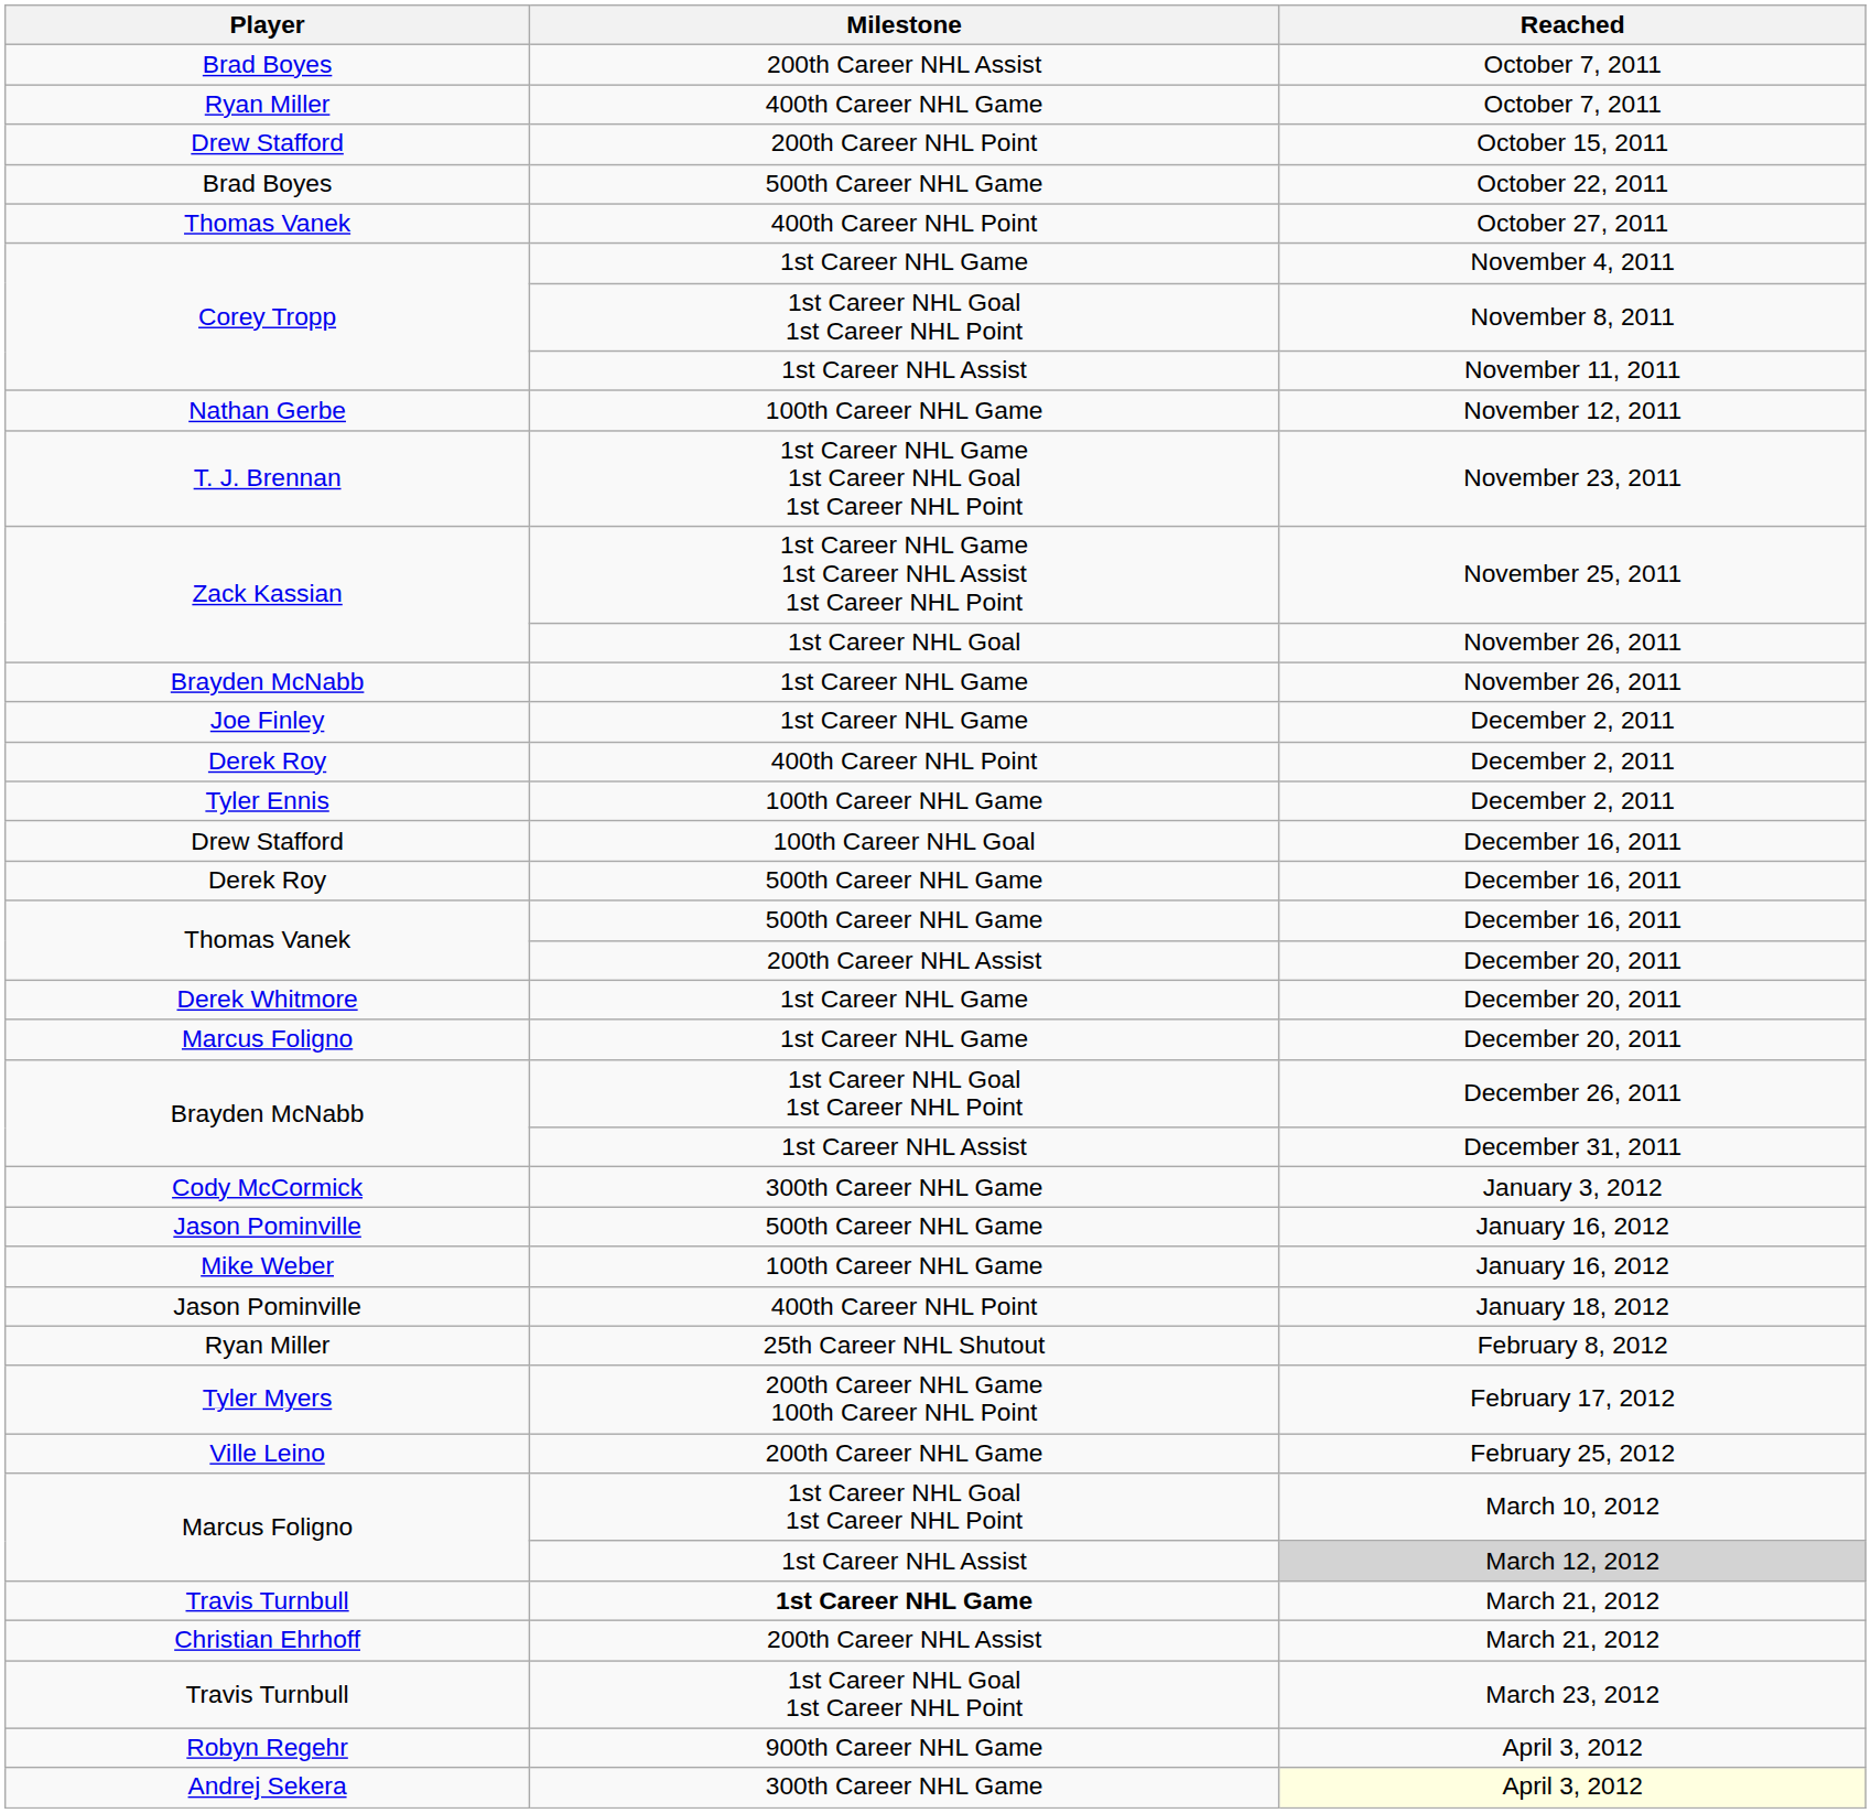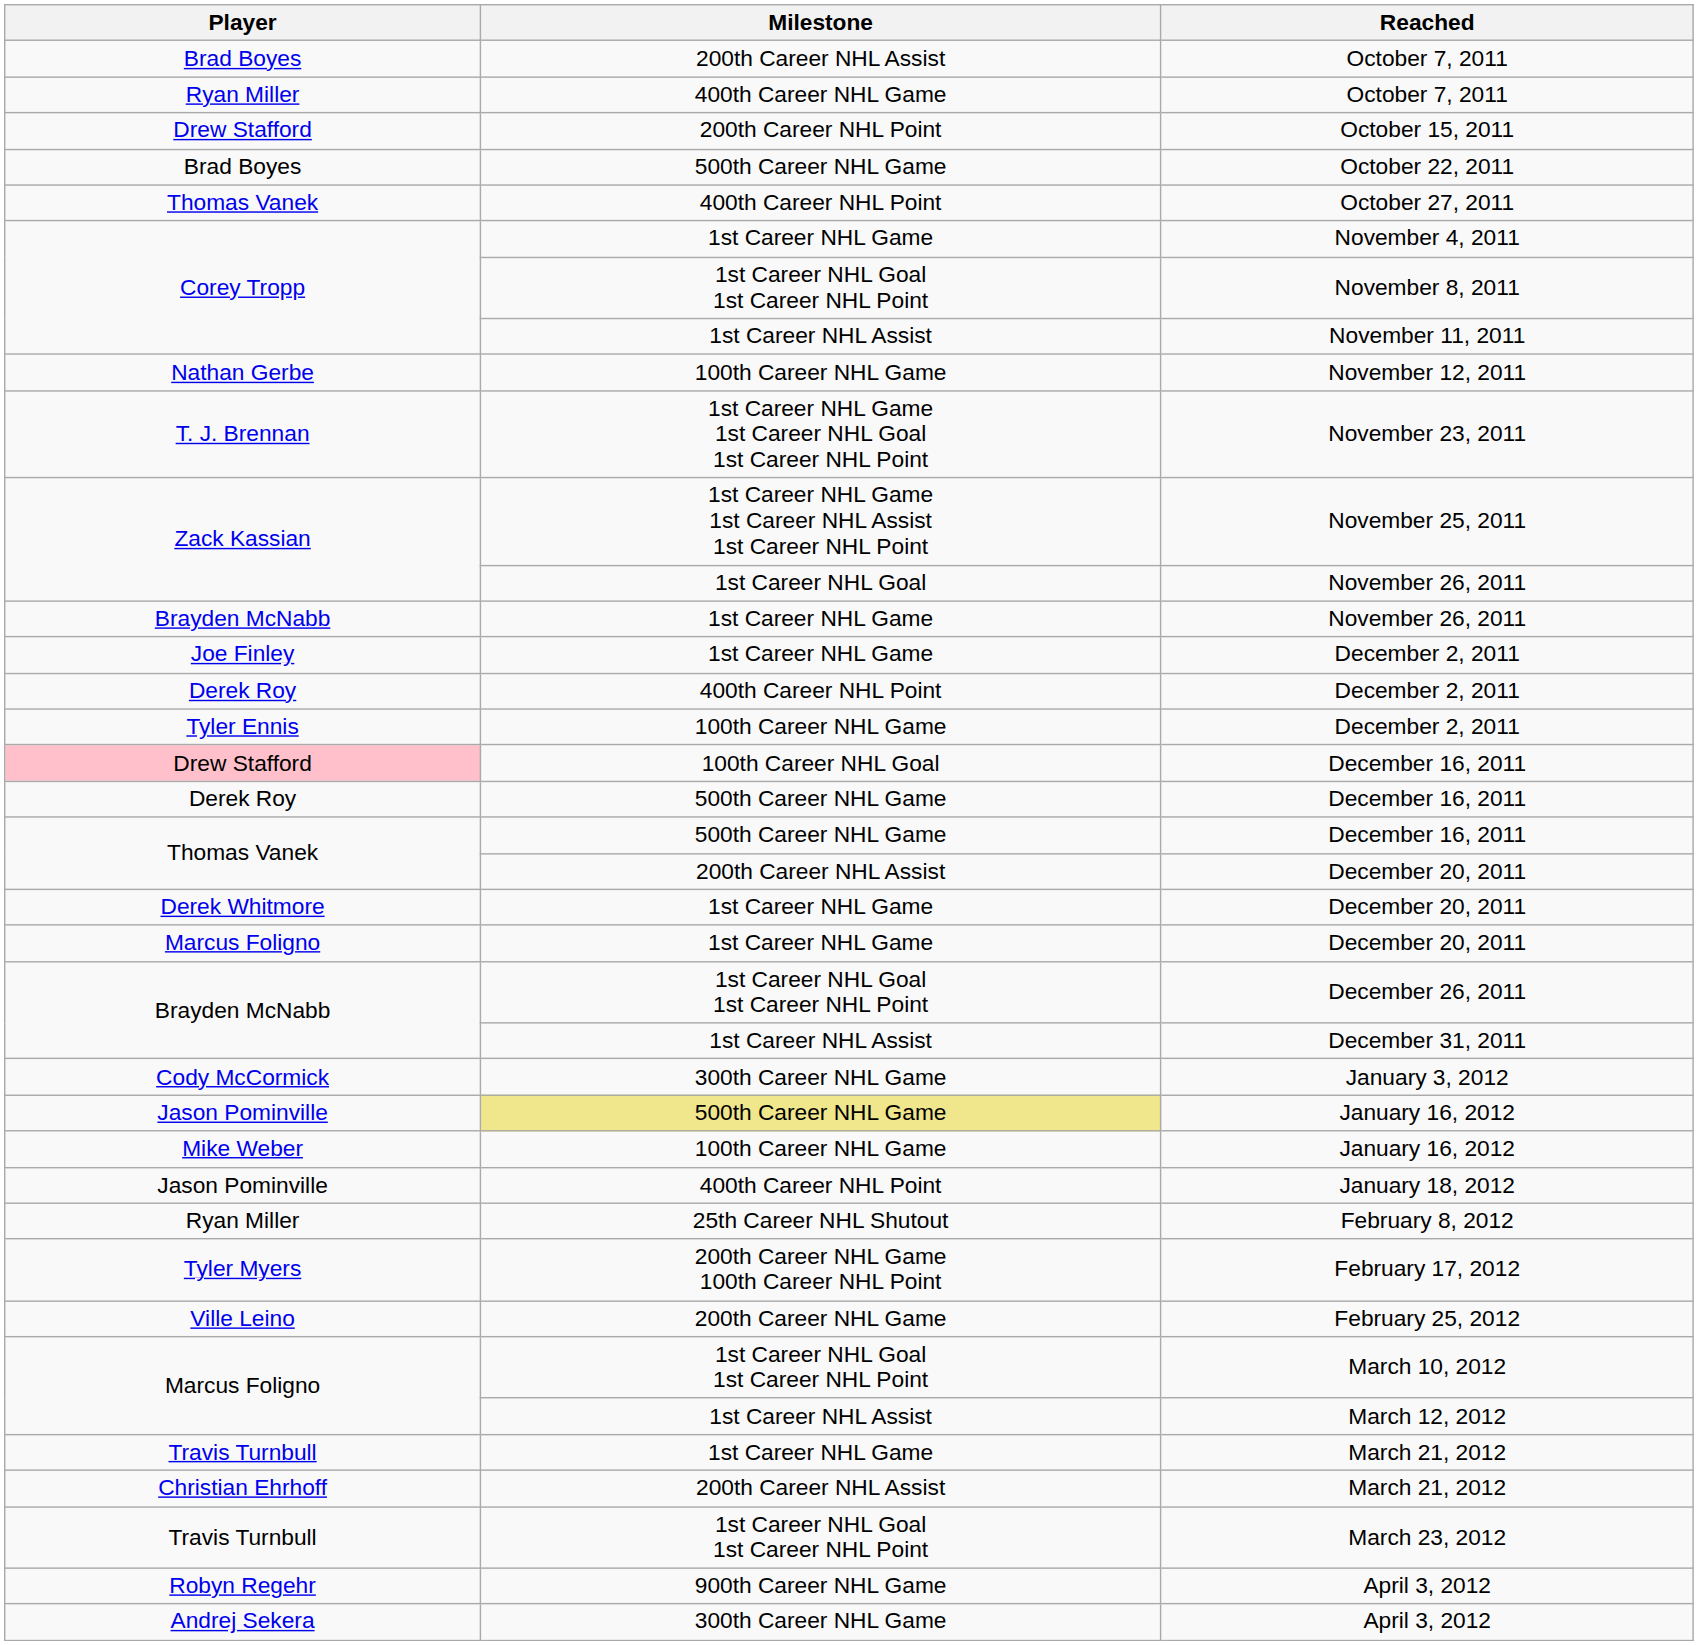row 18 | Player: no background -> pink background
row 27 | Milestone: no background -> khaki background
row 34 | Reached: lightgrey background -> no background
row 35 | Milestone: bold -> normal
row 39 | Reached: lightyellow background -> no background
